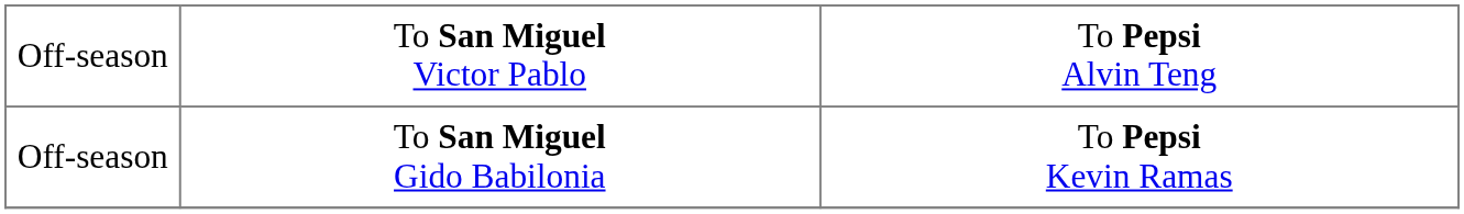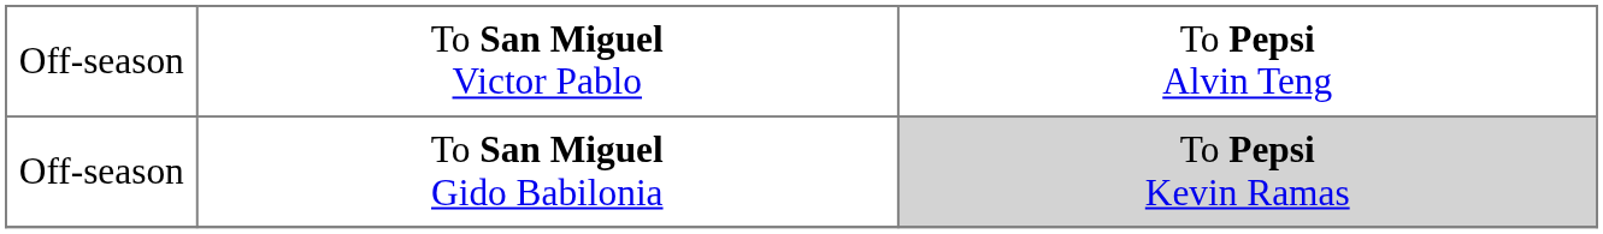Off-season / To San Miguel Gido Babilonia | column 3: no background -> lightgrey background
